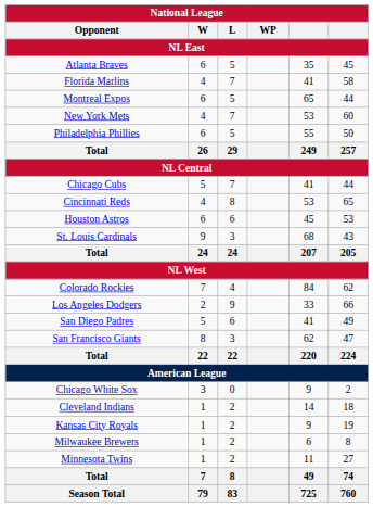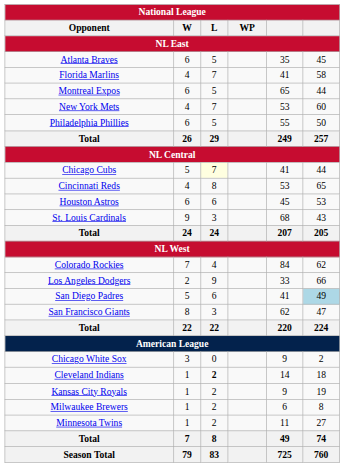Chicago Cubs | L: no background -> lightyellow background
San Diego Padres | column 6: no background -> lightblue background
Cleveland Indians | L: normal -> bold
